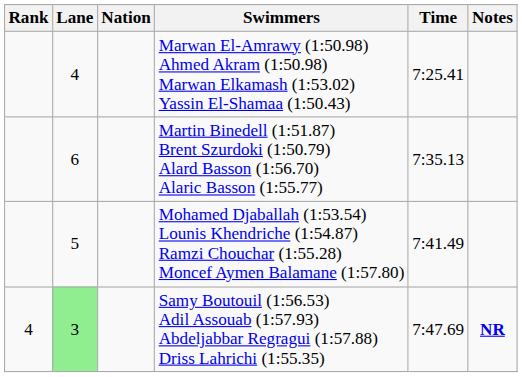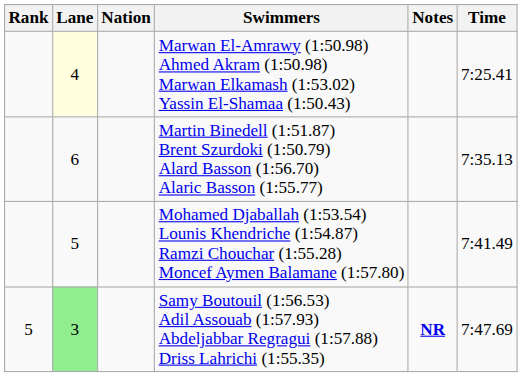columns swapped: Time <-> Notes
row 2 | Lane: no background -> lightyellow background
row 5 | Rank: 4 -> 5
